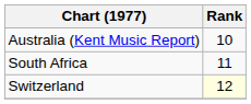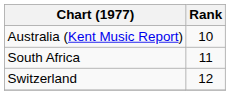Switzerland | Rank: lightyellow background -> no background
